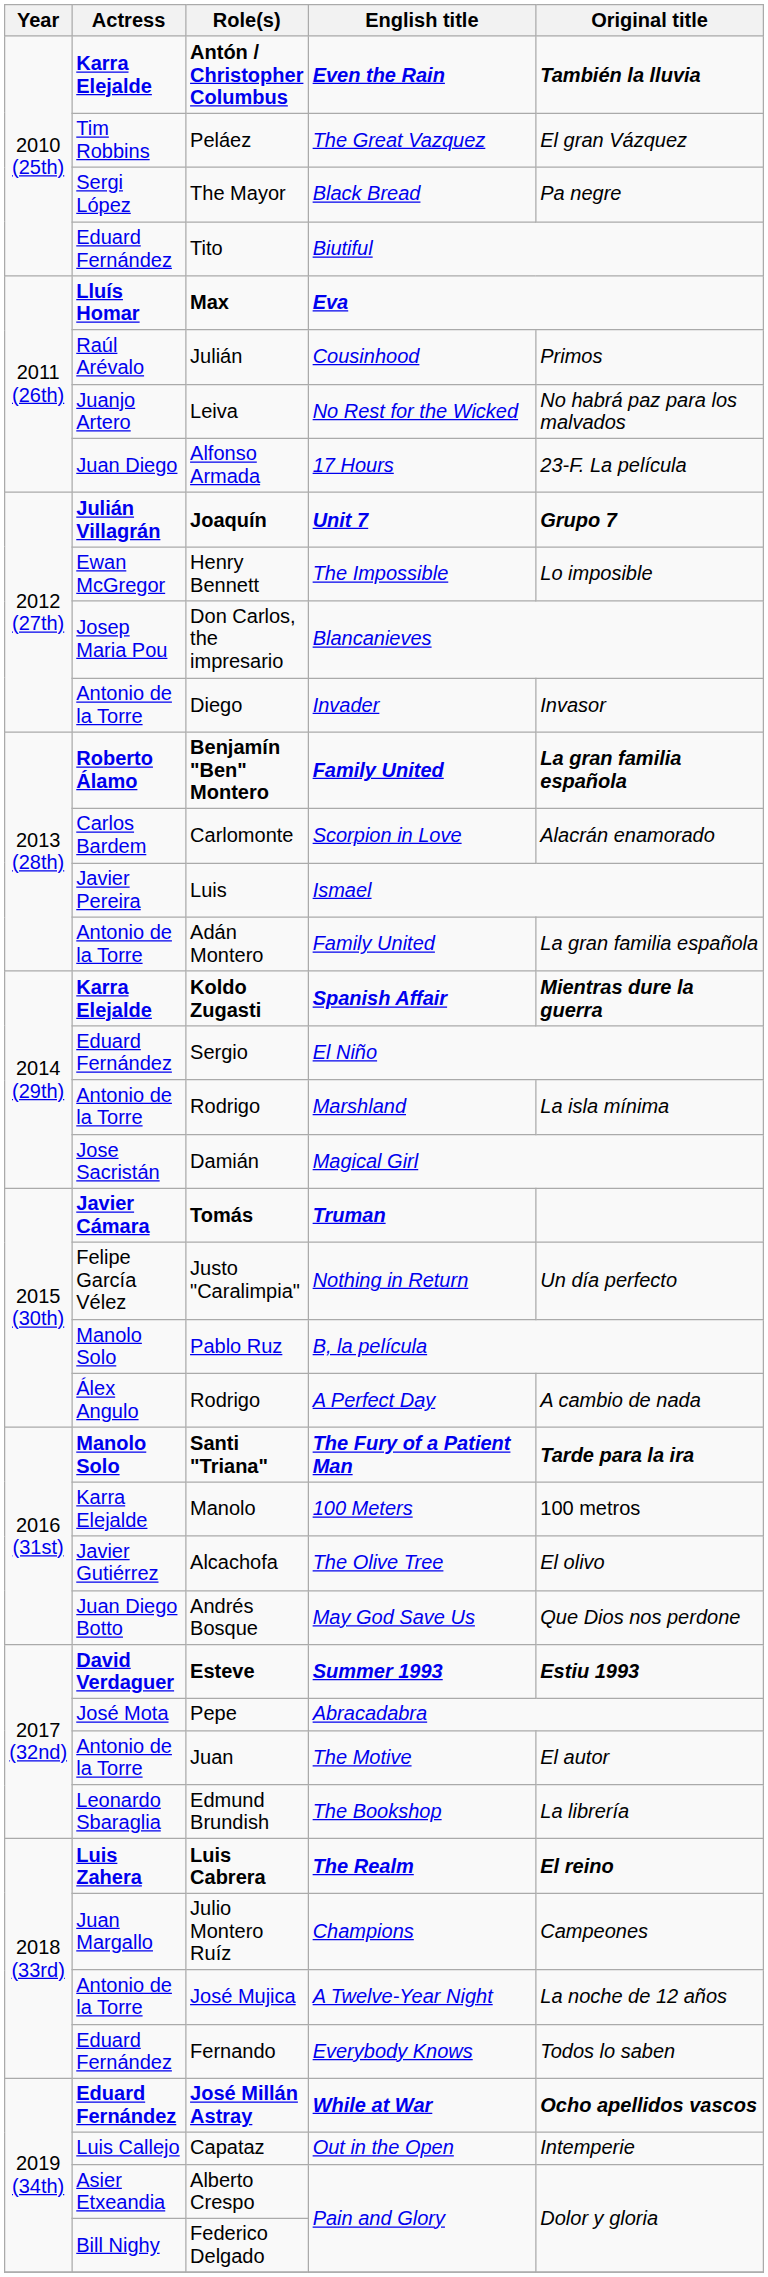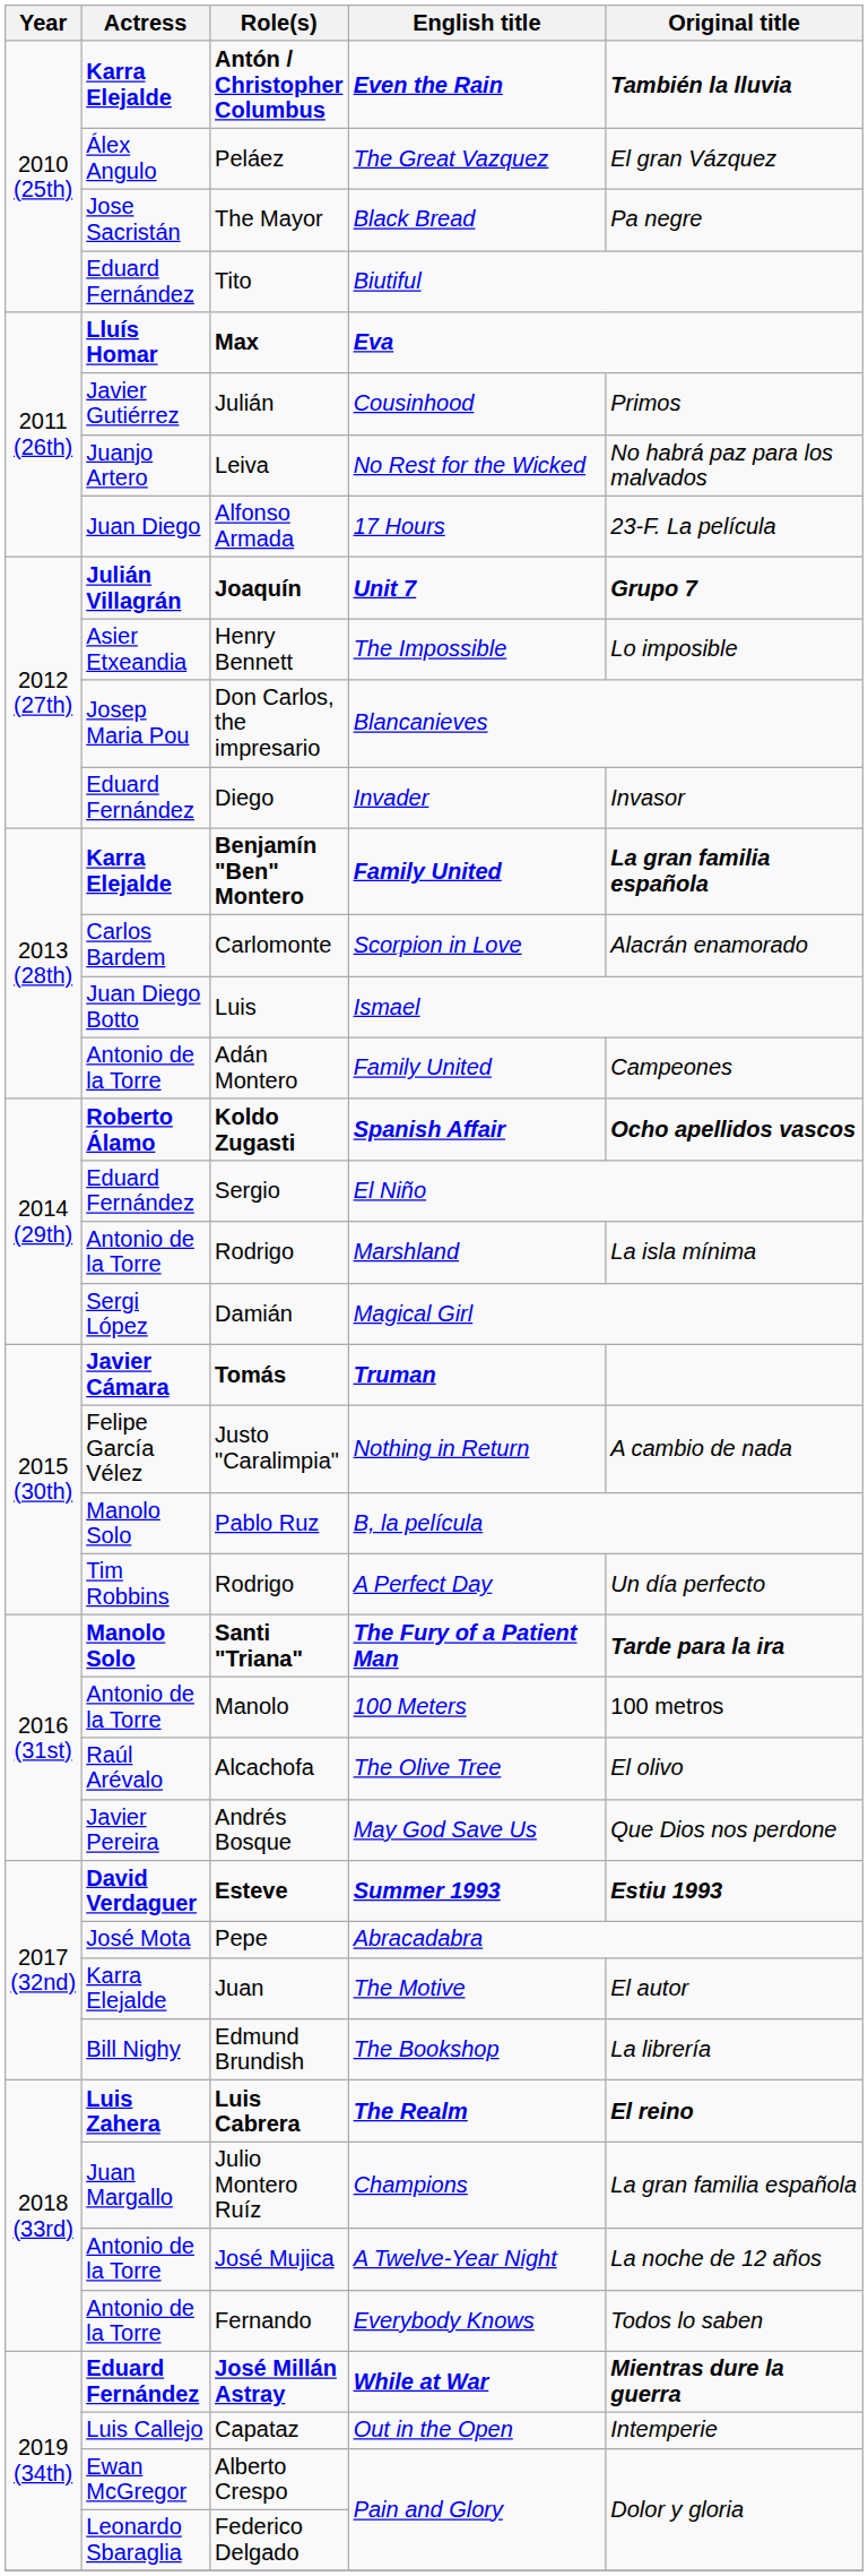Peláez | Actress: Tim Robbins -> Álex Angulo
The Mayor | Actress: Sergi López -> Jose Sacristán
Julián | Actress: Raúl Arévalo -> Javier Gutiérrez
Henry Bennett | Actress: Ewan McGregor -> Asier Etxeandia
Diego | Actress: Antonio de la Torre -> Eduard Fernández
Benjamín "Ben" Montero | Actress: Roberto Álamo -> Karra Elejalde
Luis | Actress: Javier Pereira -> Juan Diego Botto
Adán Montero | Original title: La gran familia española -> Campeones
Koldo Zugasti | Actress: Karra Elejalde -> Roberto Álamo
Koldo Zugasti | Original title: Mientras dure la guerra -> Ocho apellidos vascos
Damián | Actress: Jose Sacristán -> Sergi López
Justo "Caralimpia" | Original title: Un día perfecto -> A cambio de nada
Rodrigo / A Perfect Day | Actress: Álex Angulo -> Tim Robbins
Rodrigo / A Perfect Day | Original title: A cambio de nada -> Un día perfecto
Manolo | Actress: Karra Elejalde -> Antonio de la Torre
Alcachofa | Actress: Javier Gutiérrez -> Raúl Arévalo
Andrés Bosque | Actress: Juan Diego Botto -> Javier Pereira
Juan | Actress: Antonio de la Torre -> Karra Elejalde
Edmund Brundish | Actress: Leonardo Sbaraglia -> Bill Nighy
Julio Montero Ruíz | Original title: Campeones -> La gran familia española
Fernando | Actress: Eduard Fernández -> Antonio de la Torre
José Millán Astray | Original title: Ocho apellidos vascos -> Mientras dure la guerra
Alberto Crespo | Actress: Asier Etxeandia -> Ewan McGregor
Federico Delgado | Actress: Bill Nighy -> Leonardo Sbaraglia
